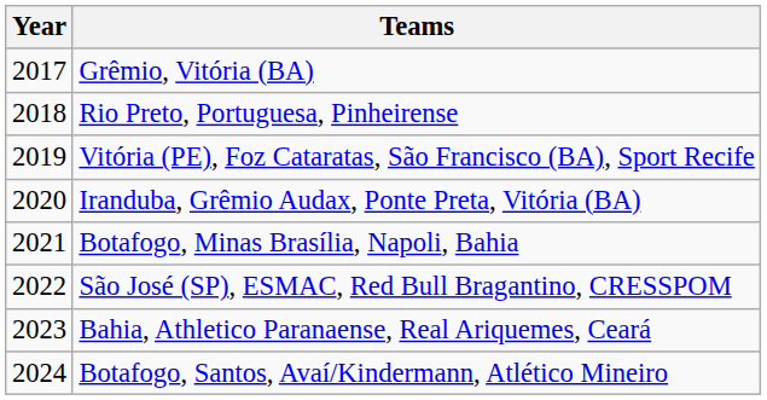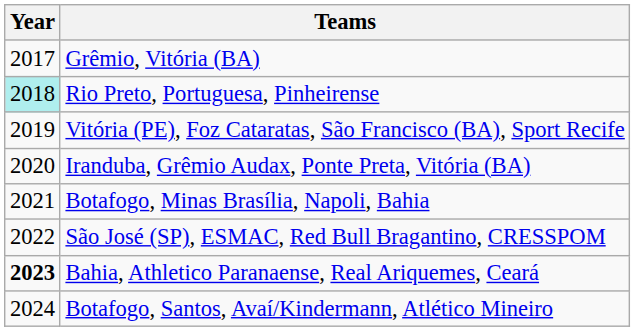Rio Preto, Portuguesa, Pinheirense | Year: no background -> paleturquoise background
Bahia, Athletico Paranaense, Real Ariquemes, Ceará | Year: normal -> bold
